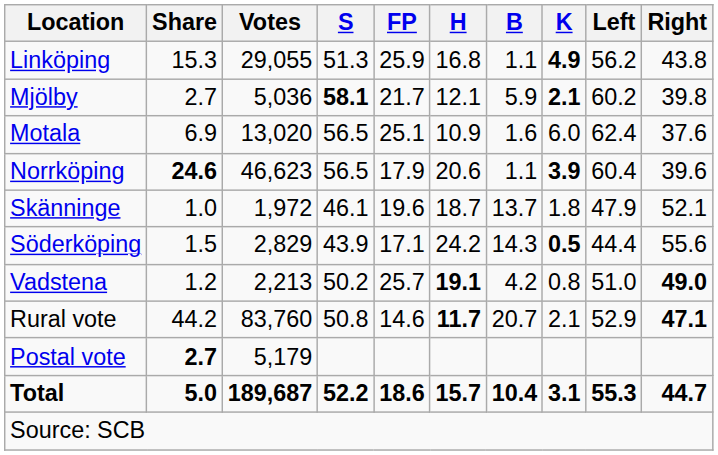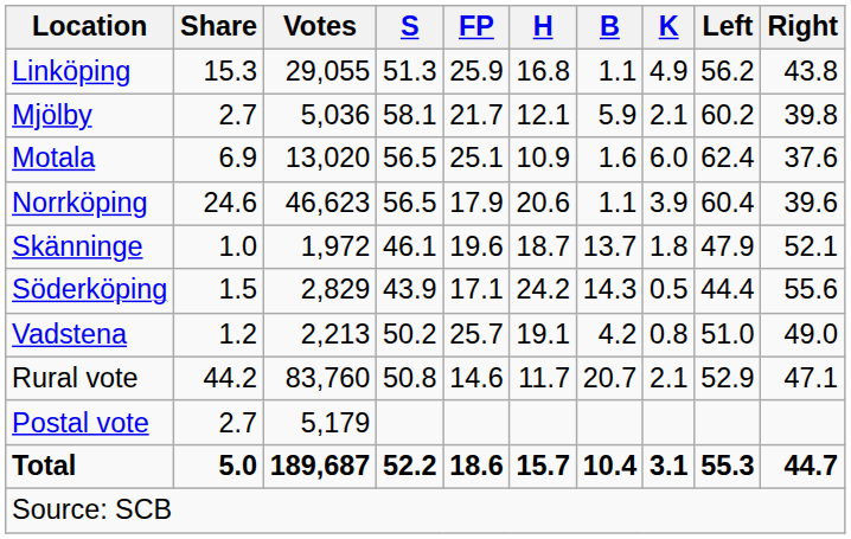Linköping | K: bold -> normal
Mjölby | S: bold -> normal
Mjölby | K: bold -> normal
Norrköping | Share: bold -> normal
Norrköping | K: bold -> normal
Söderköping | K: bold -> normal
Vadstena | H: bold -> normal
Vadstena | Right: bold -> normal
Rural vote | H: bold -> normal
Rural vote | Right: bold -> normal
Postal vote | Share: bold -> normal
